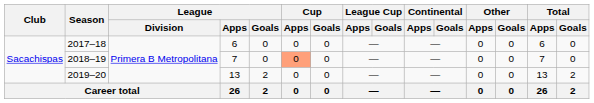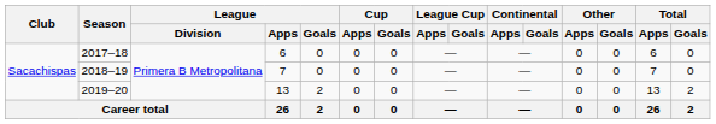2018–19 | Cup / Apps: lightsalmon background -> no background
